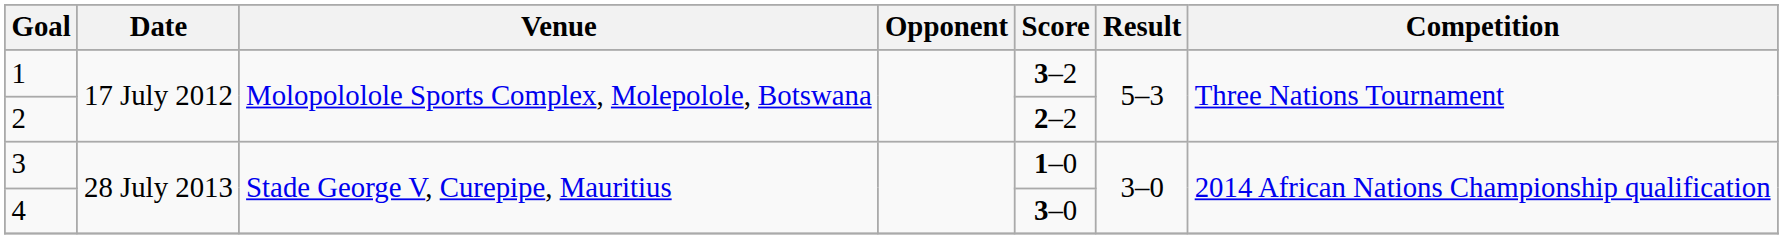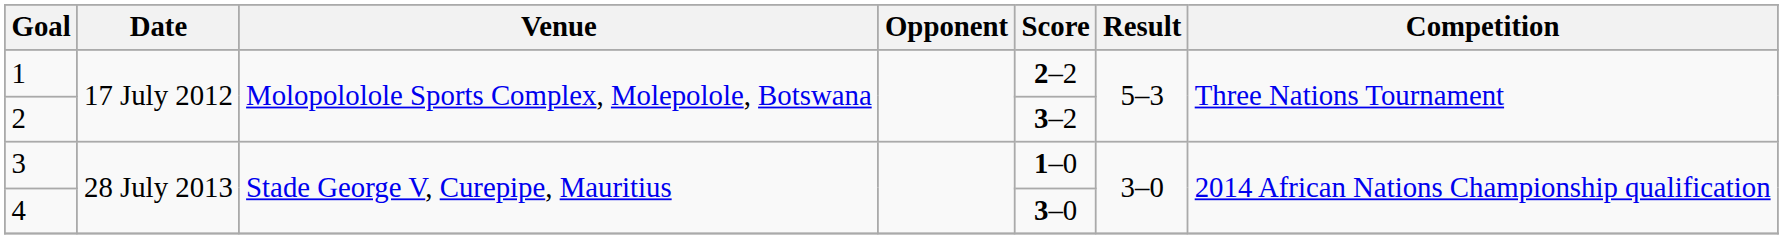1 | Score: 3–2 -> 2–2
2 | Score: 2–2 -> 3–2
